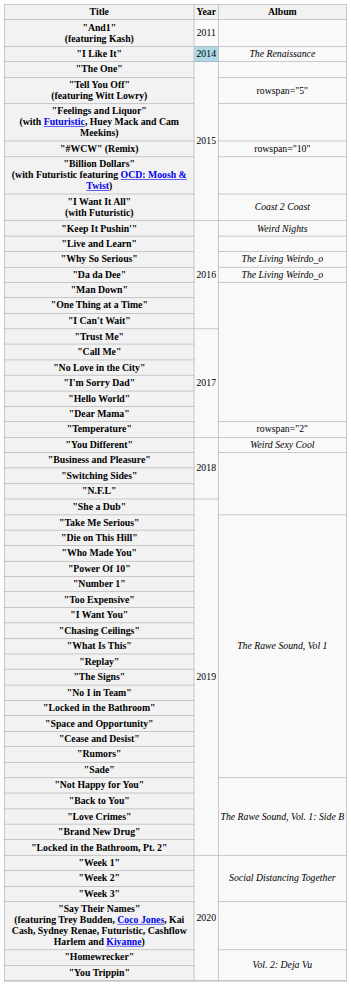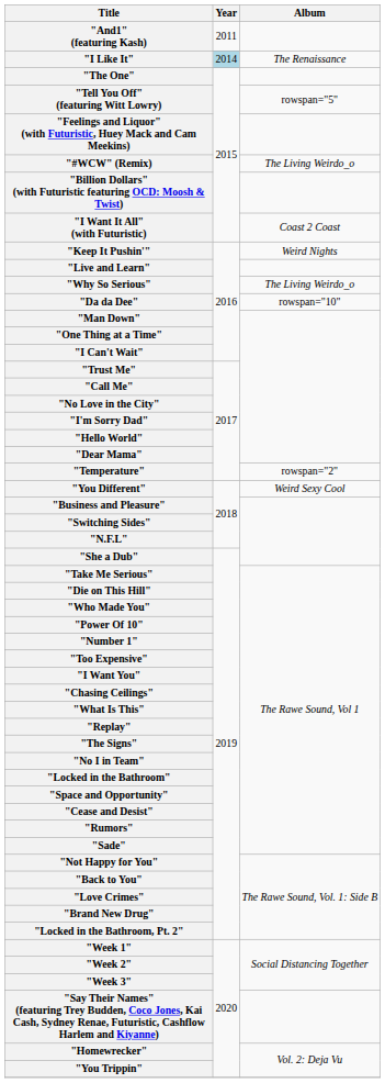"#WCW" (Remix) | Album: rowspan="10" -> The Living Weirdo_o
"Da da Dee" | Album: The Living Weirdo_o -> rowspan="10"
